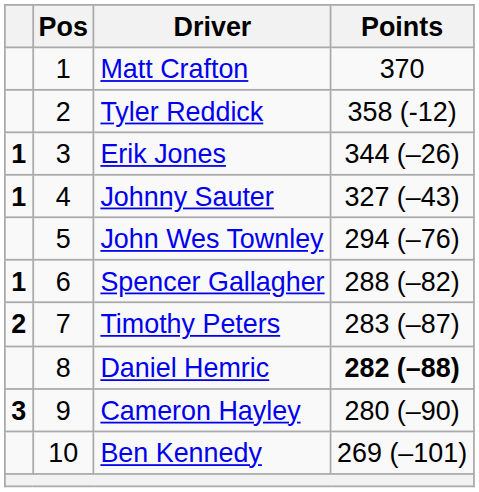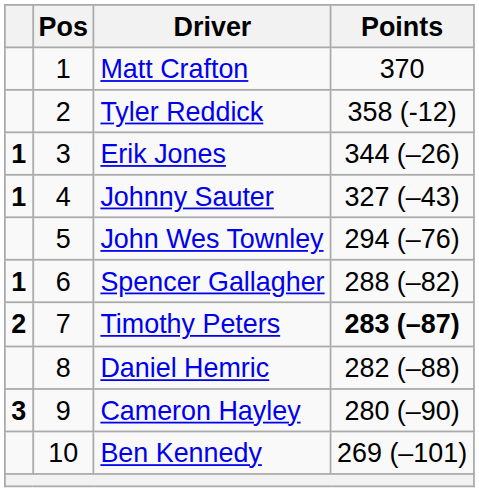Timothy Peters | Points: normal -> bold
Daniel Hemric | Points: bold -> normal
